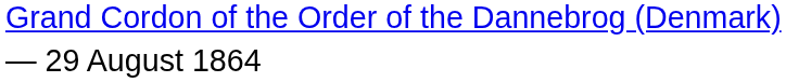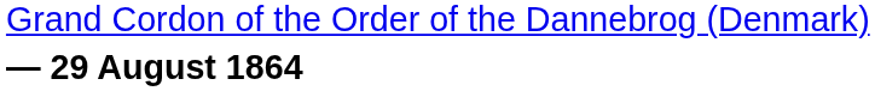— 29 August 1864 | column 1: normal -> bold
